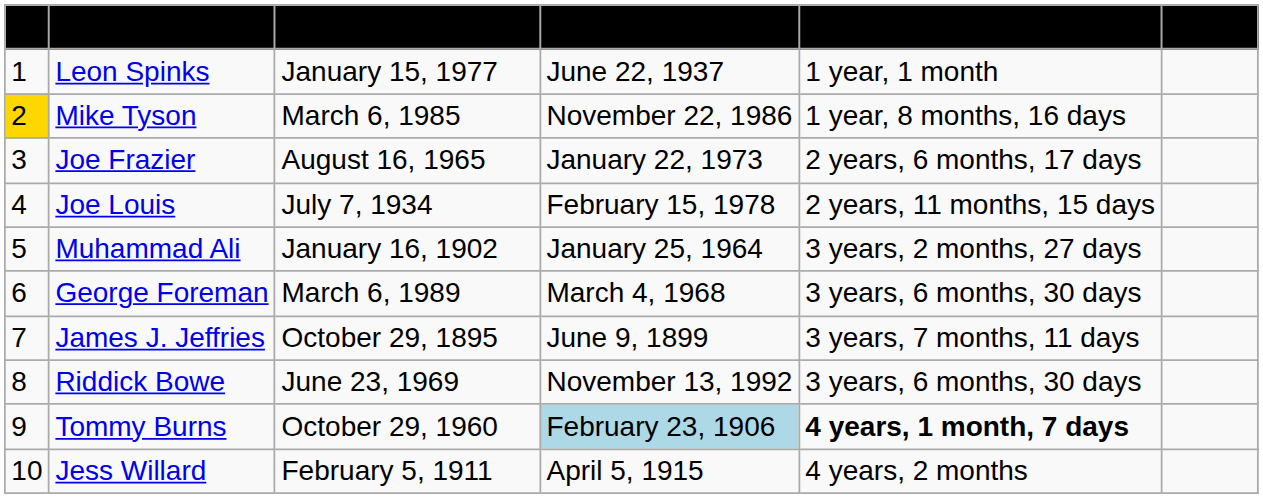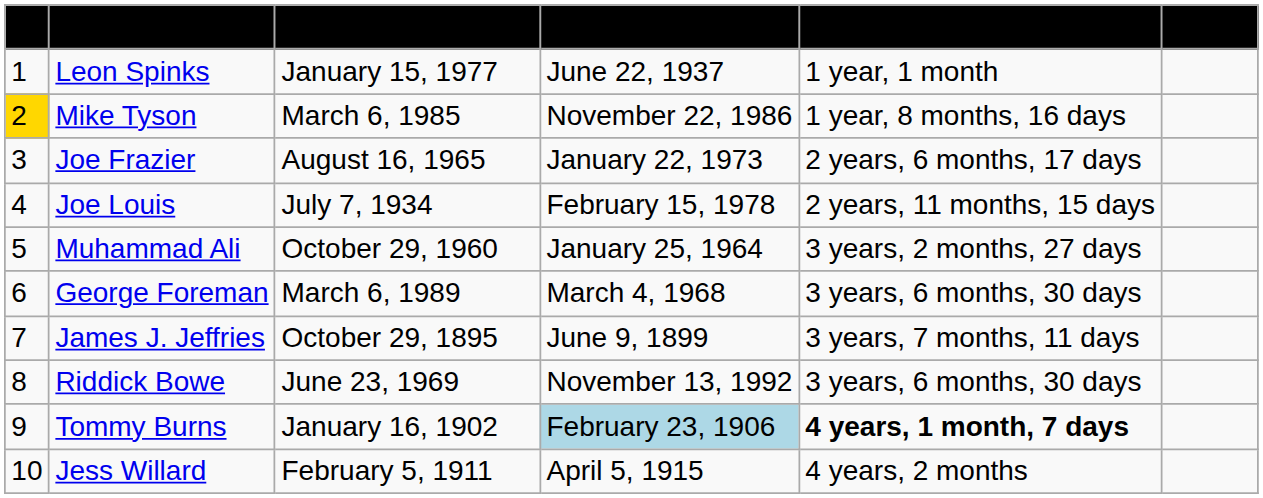Muhammad Ali | Professional debut: January 16, 1902 -> October 29, 1960
Tommy Burns | Professional debut: October 29, 1960 -> January 16, 1902
